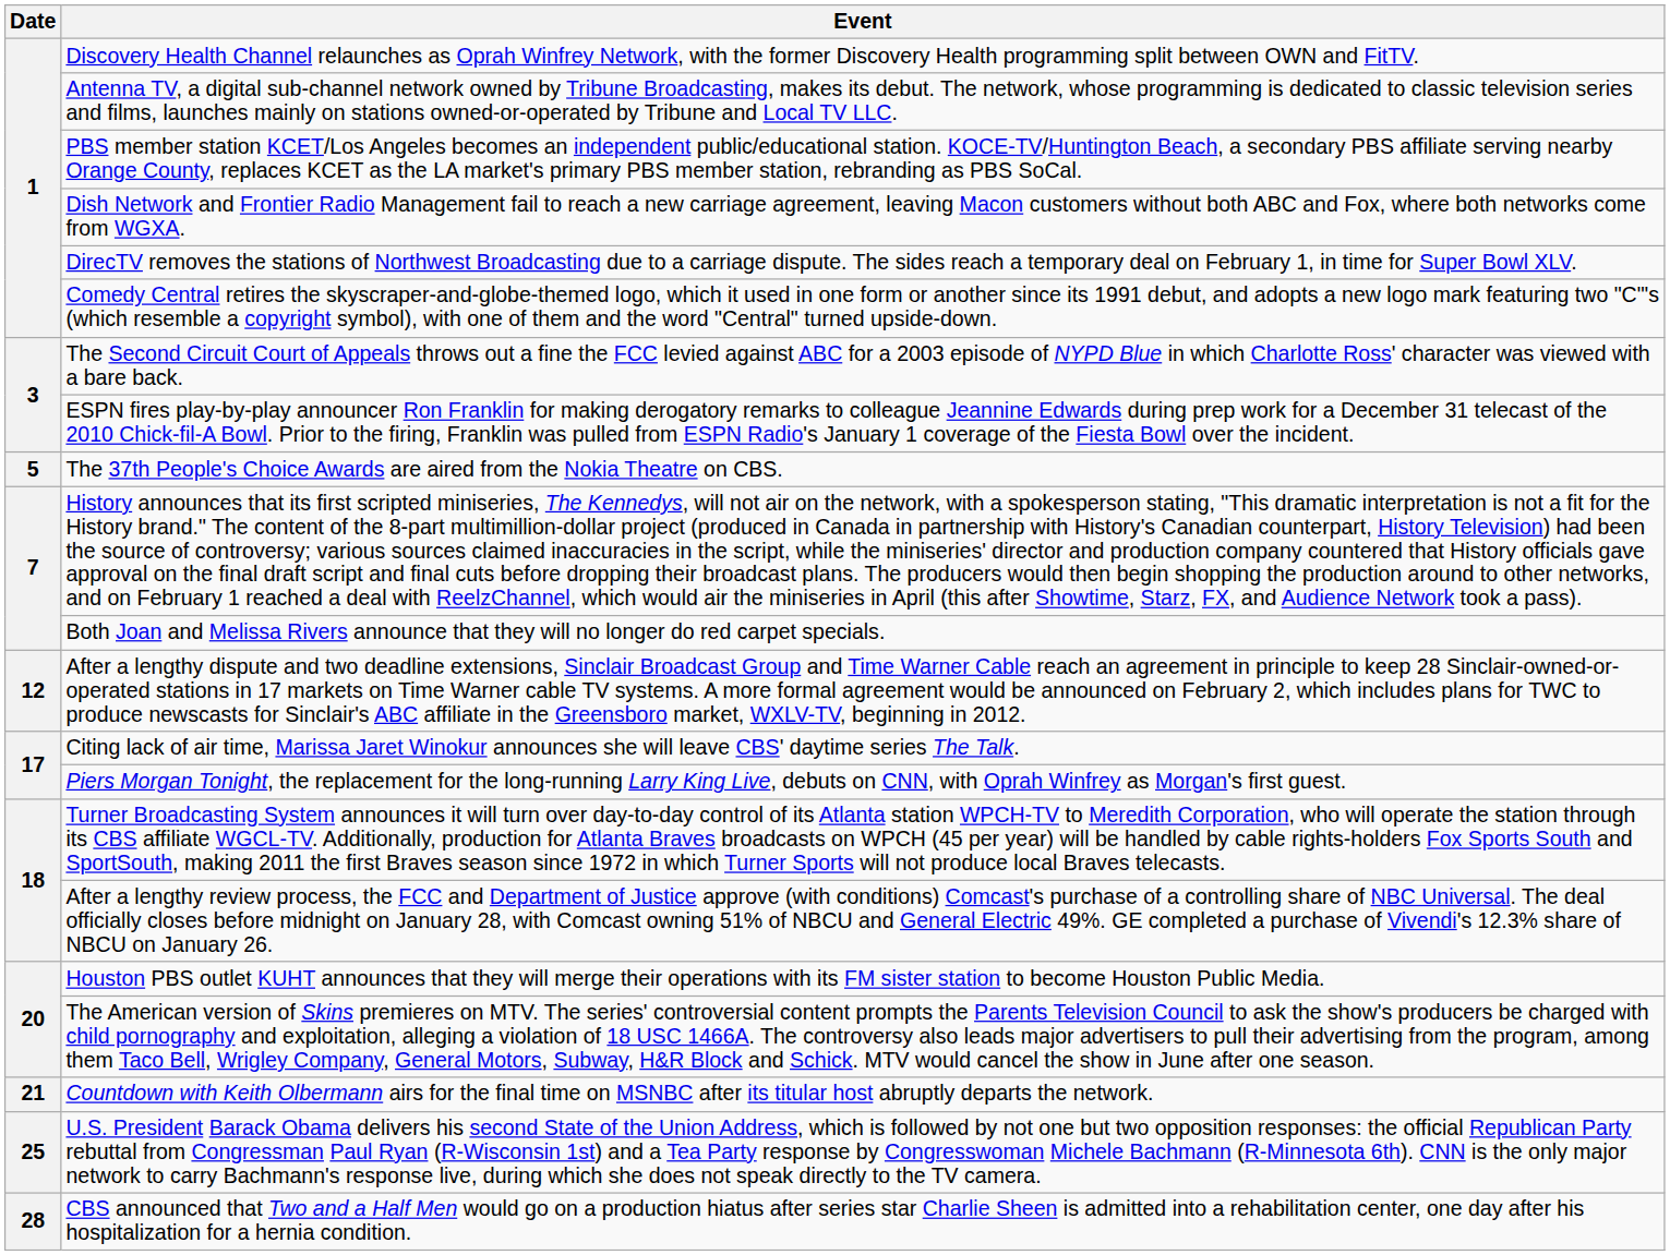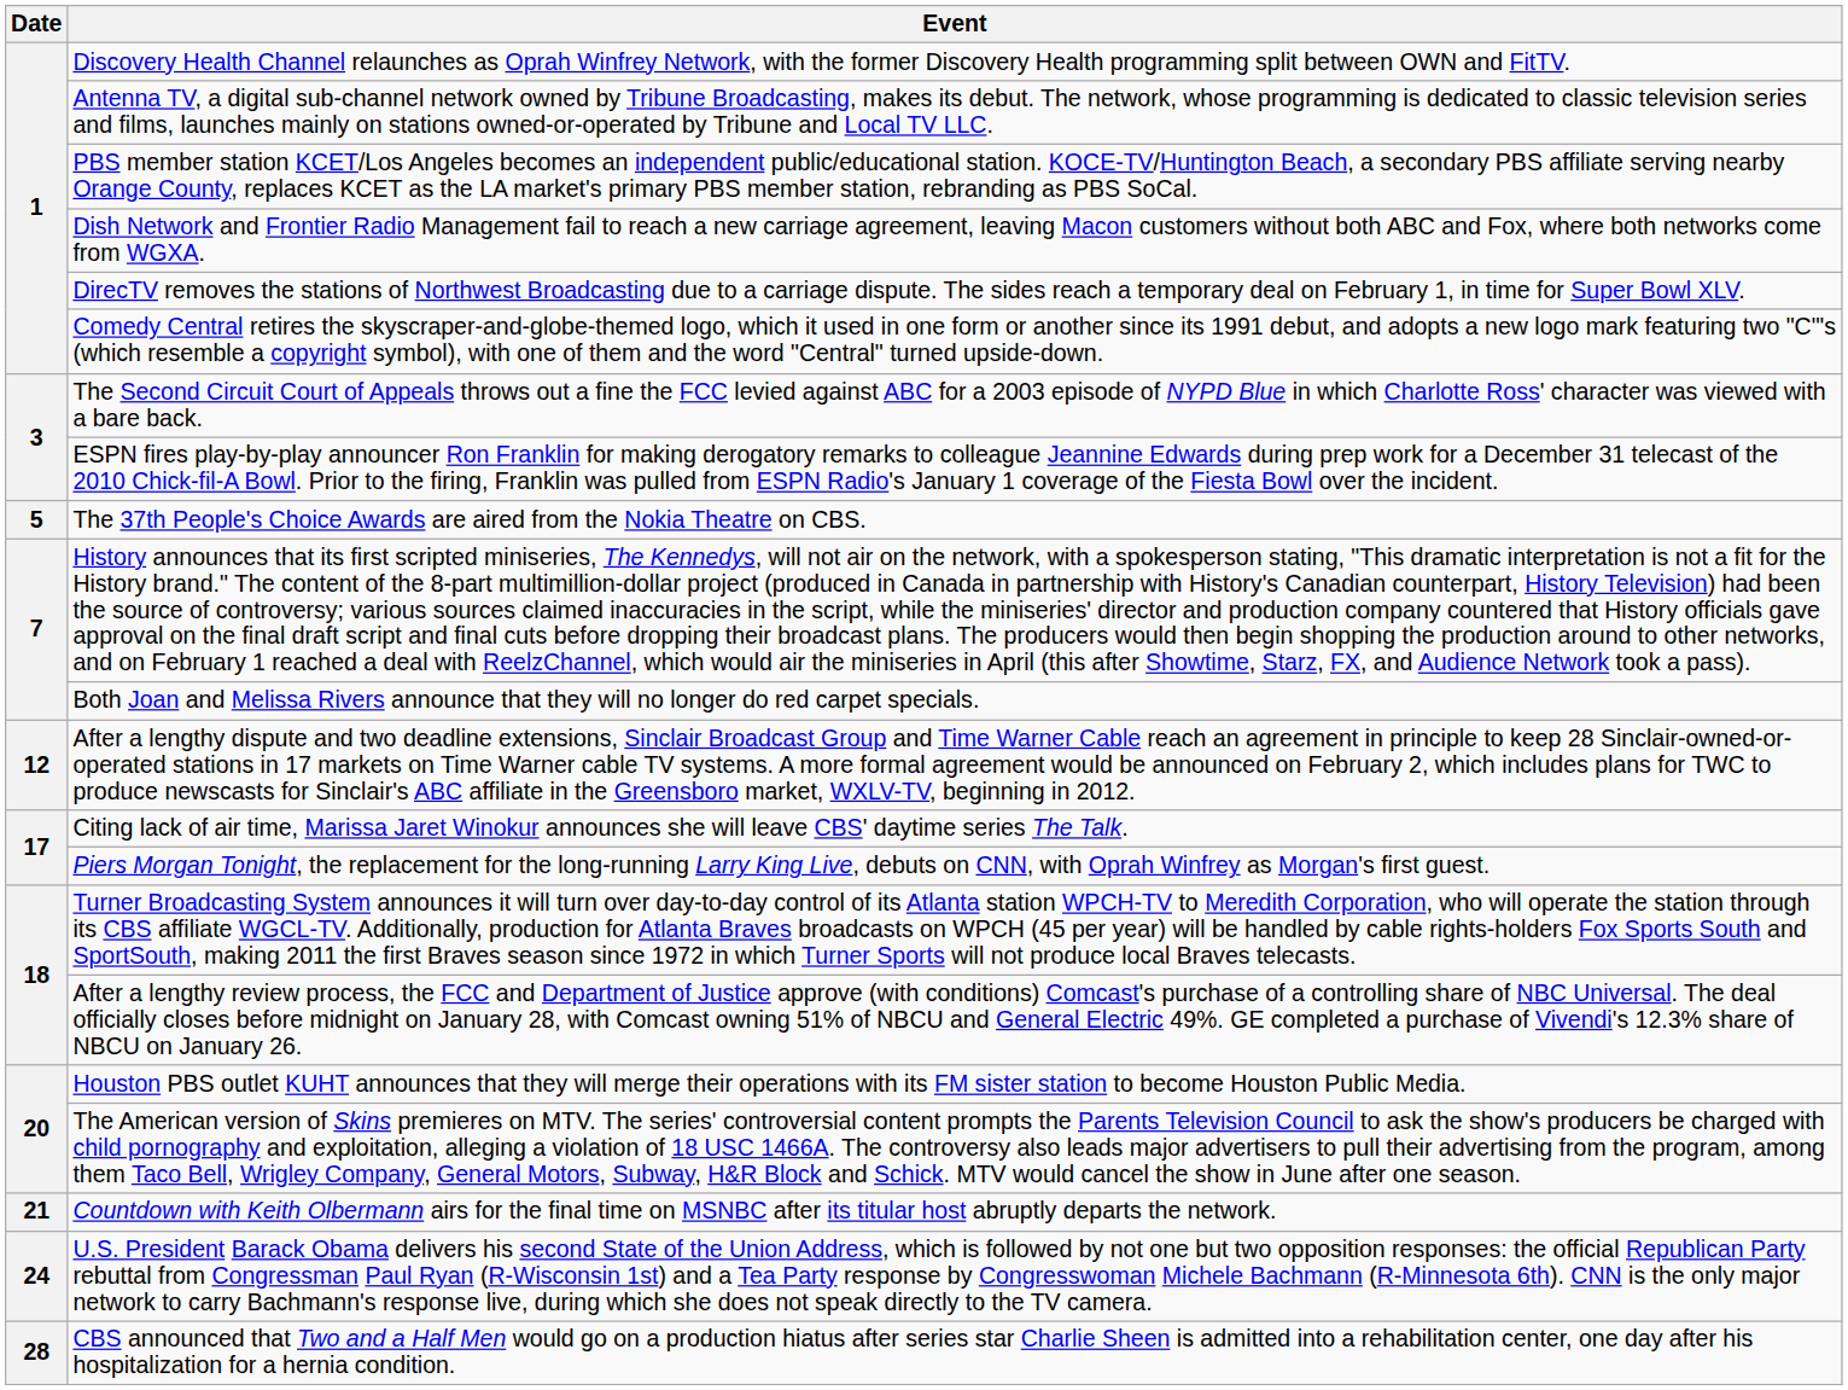row 21 | Date: 25 -> 24
